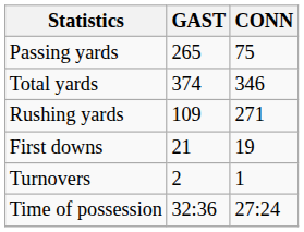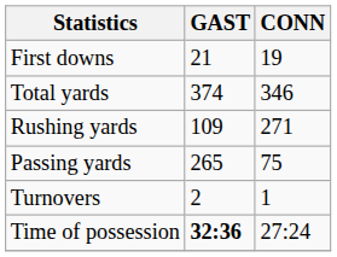rows swapped: First downs <-> Passing yards
Time of possession | GAST: normal -> bold
